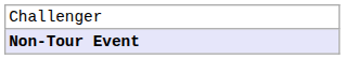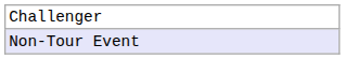row 2 | column 1: bold -> normal
